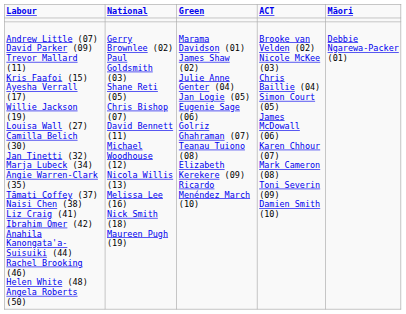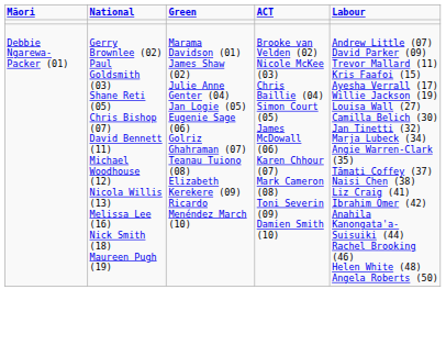columns swapped: Labour <-> Māori
